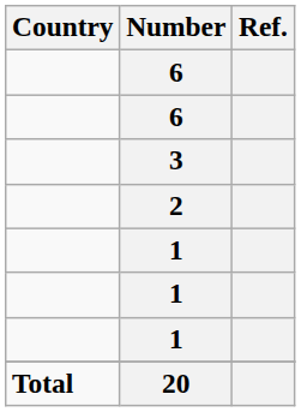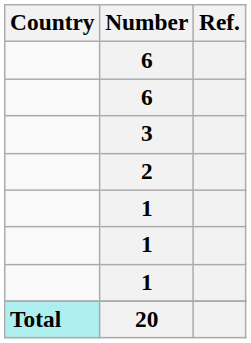20 | Country: no background -> paleturquoise background
